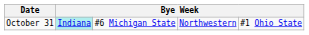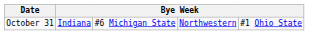October 31 | column 2: paleturquoise background -> no background
